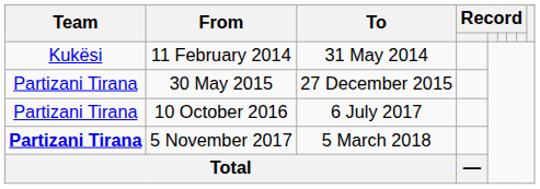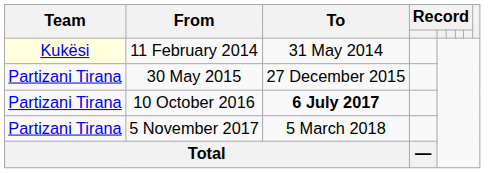11 February 2014 | Team: no background -> lightyellow background
10 October 2016 | To: normal -> bold
5 November 2017 | Team: bold -> normal
